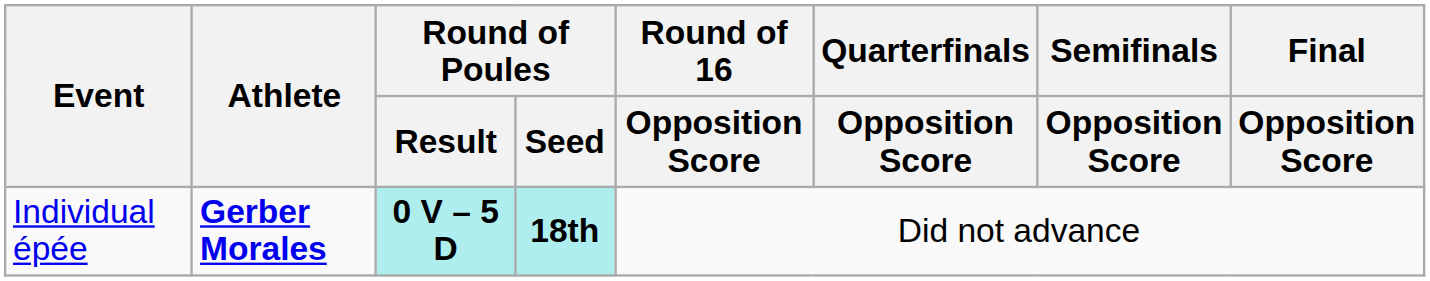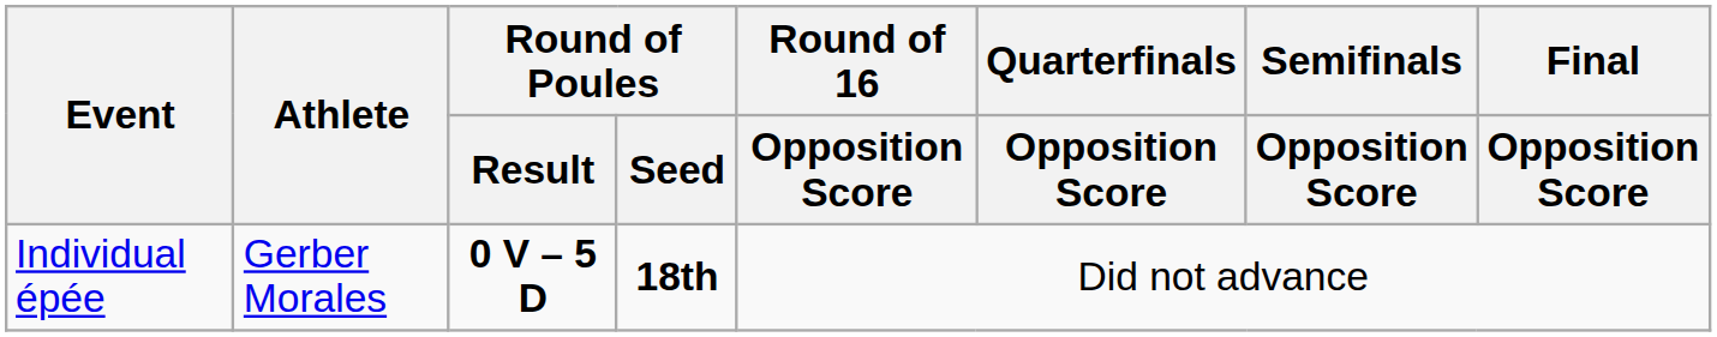Individual épée | Athlete: bold -> normal
Individual épée | Round of Poules / Result: paleturquoise background -> no background
Individual épée | Round of Poules / Seed: paleturquoise background -> no background
